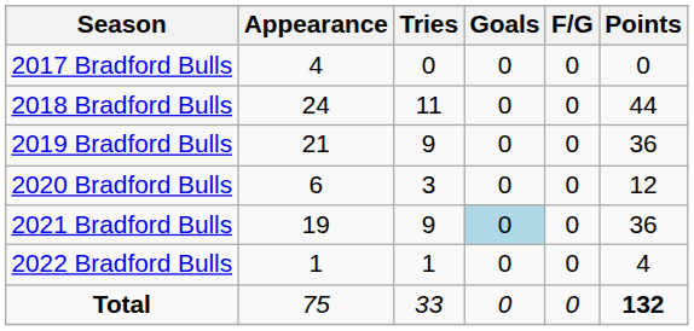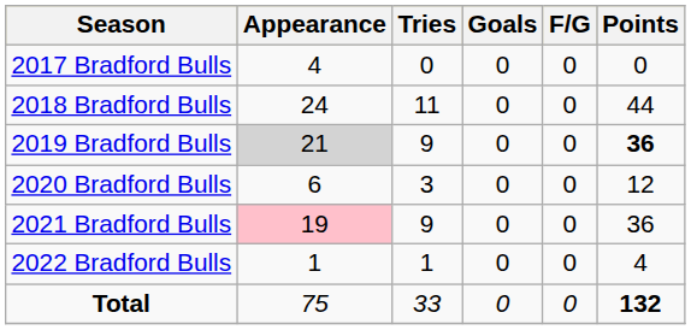2019 Bradford Bulls | Appearance: no background -> lightgrey background
2019 Bradford Bulls | Points: normal -> bold
2021 Bradford Bulls | Appearance: no background -> pink background
2021 Bradford Bulls | Goals: lightblue background -> no background
